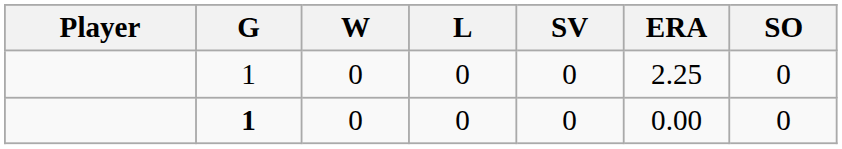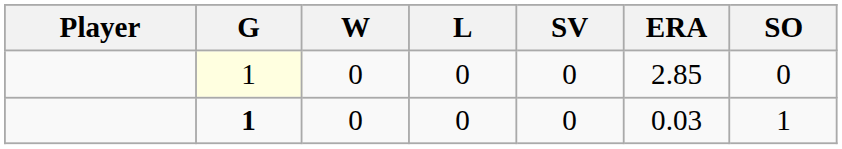row 2 | G: no background -> lightyellow background
row 2 | ERA: 2.25 -> 2.85
row 3 | ERA: 0.00 -> 0.03
row 3 | SO: 0 -> 1
